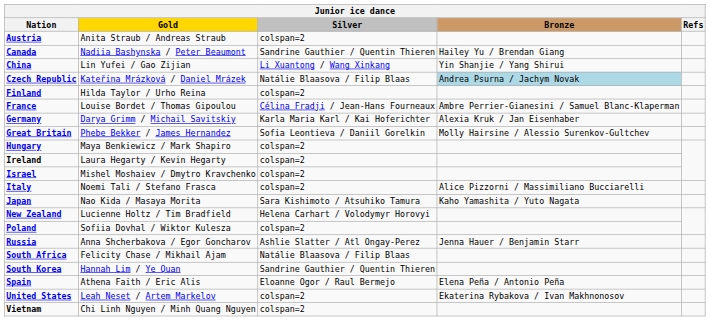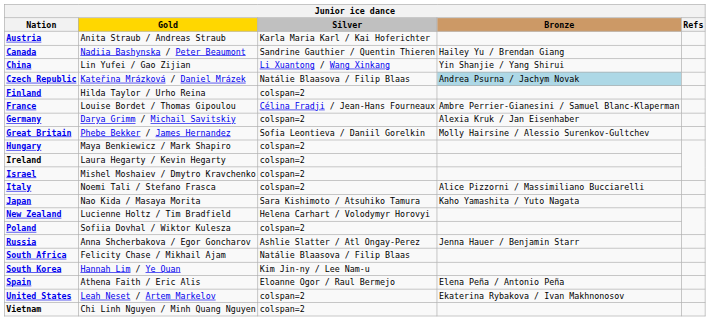Austria | Silver: colspan=2 -> Karla Maria Karl / Kai Hoferichter
Germany | Silver: Karla Maria Karl / Kai Hoferichter -> colspan=2
South Korea | Silver: Sandrine Gauthier / Quentin Thieren -> Kim Jin-ny / Lee Nam-u
